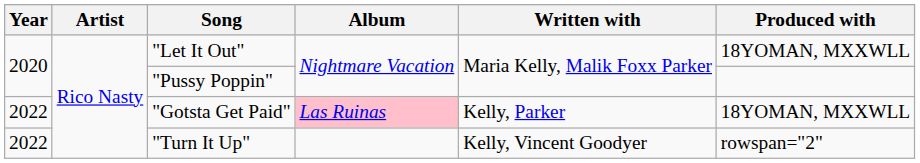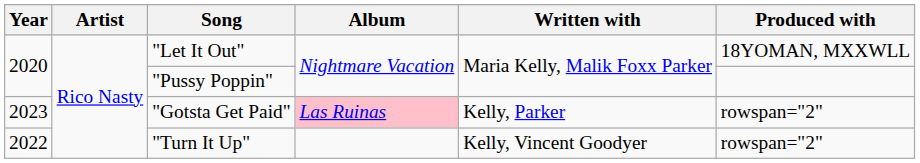"Gotsta Get Paid" | Year: 2022 -> 2023
"Gotsta Get Paid" | Produced with: 18YOMAN, MXXWLL -> rowspan="2"
